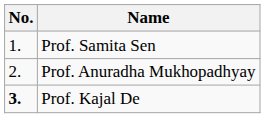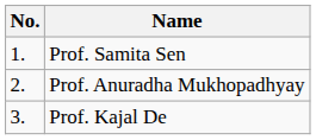Prof. Kajal De | No.: bold -> normal
